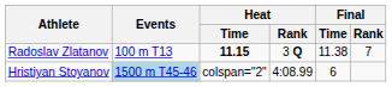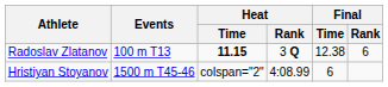Radoslav Zlatanov | Final / Time: 11.38 -> 12.38
Radoslav Zlatanov | Final / Rank: 7 -> 6
Hristiyan Stoyanov | Events: lightblue background -> no background
